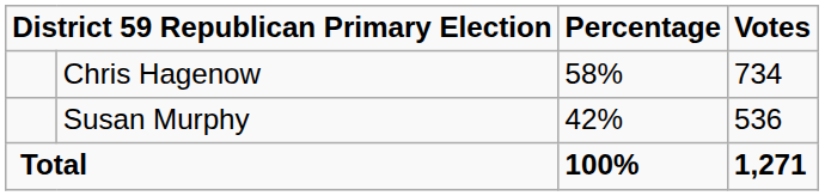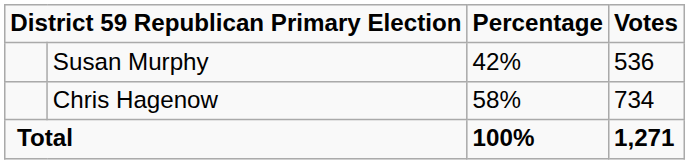rows swapped: Chris Hagenow <-> Susan Murphy
